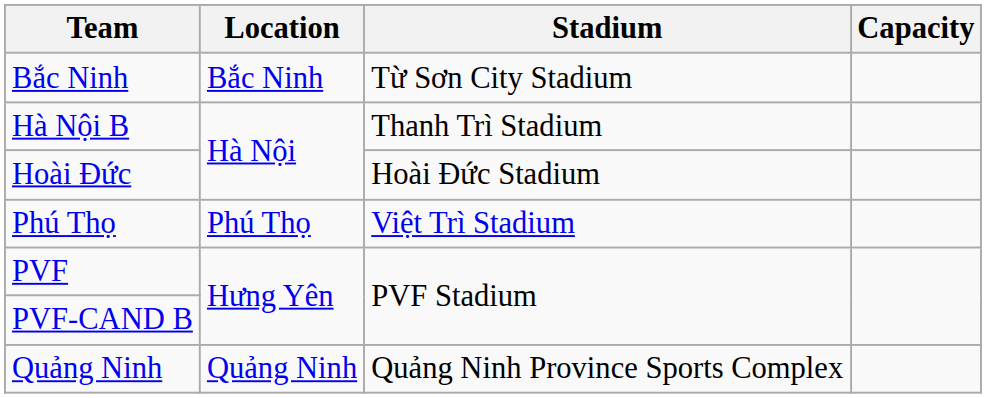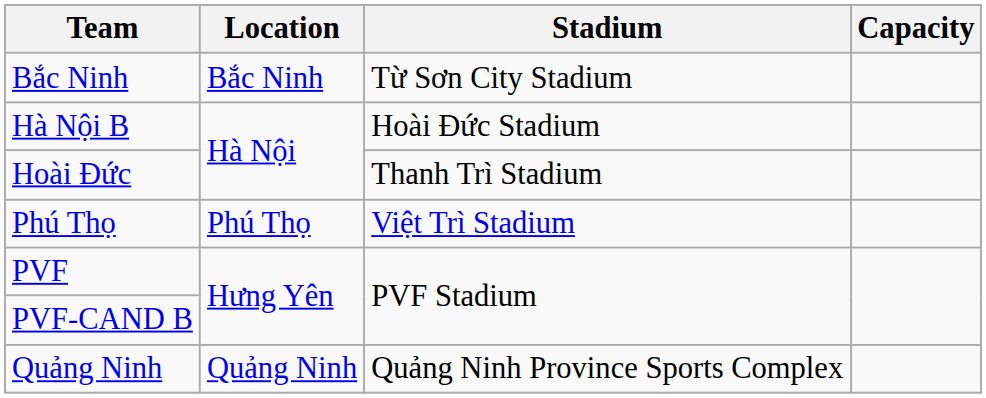Hà Nội B | Stadium: Thanh Trì Stadium -> Hoài Đức Stadium
Hoài Đức | Stadium: Hoài Đức Stadium -> Thanh Trì Stadium
